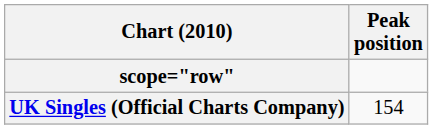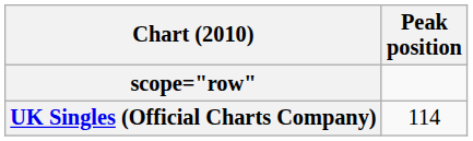UK Singles (Official Charts Company) | Peak position: 154 -> 114
